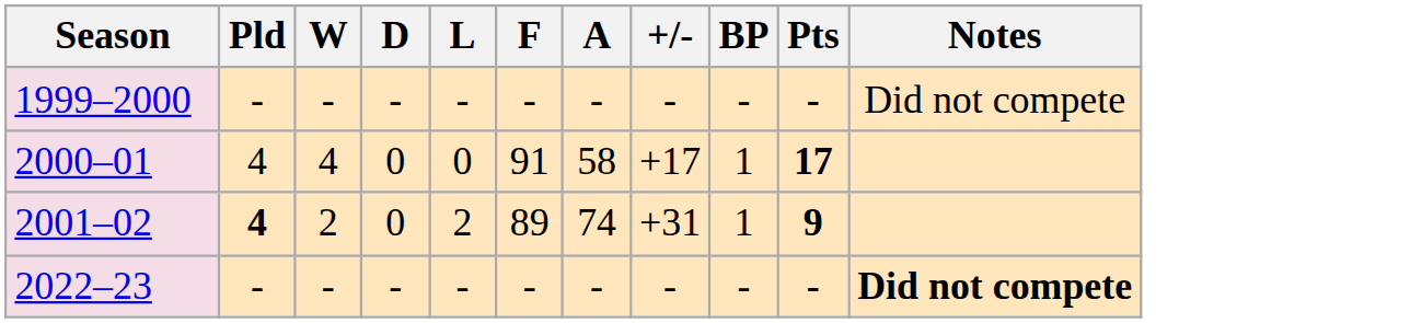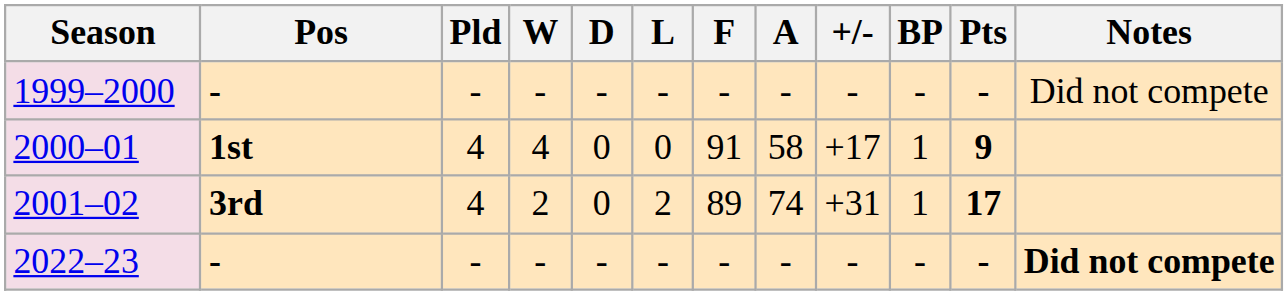+ column: Pos | - | 1st | 3rd | -
2000–01 | Pts: 17 -> 9
2001–02 | Pld: bold -> normal
2001–02 | Pts: 9 -> 17
